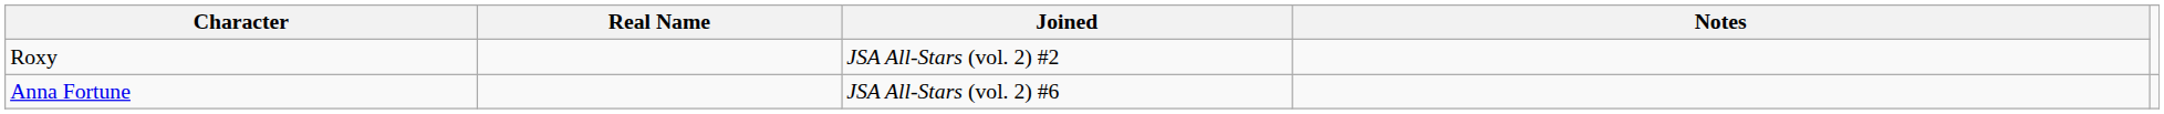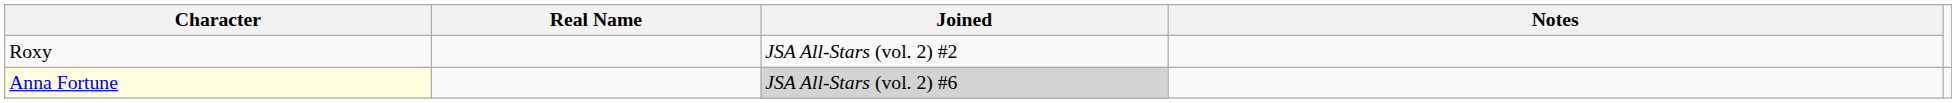row 3 | Character: no background -> lightyellow background
row 3 | Joined: no background -> lightgrey background
